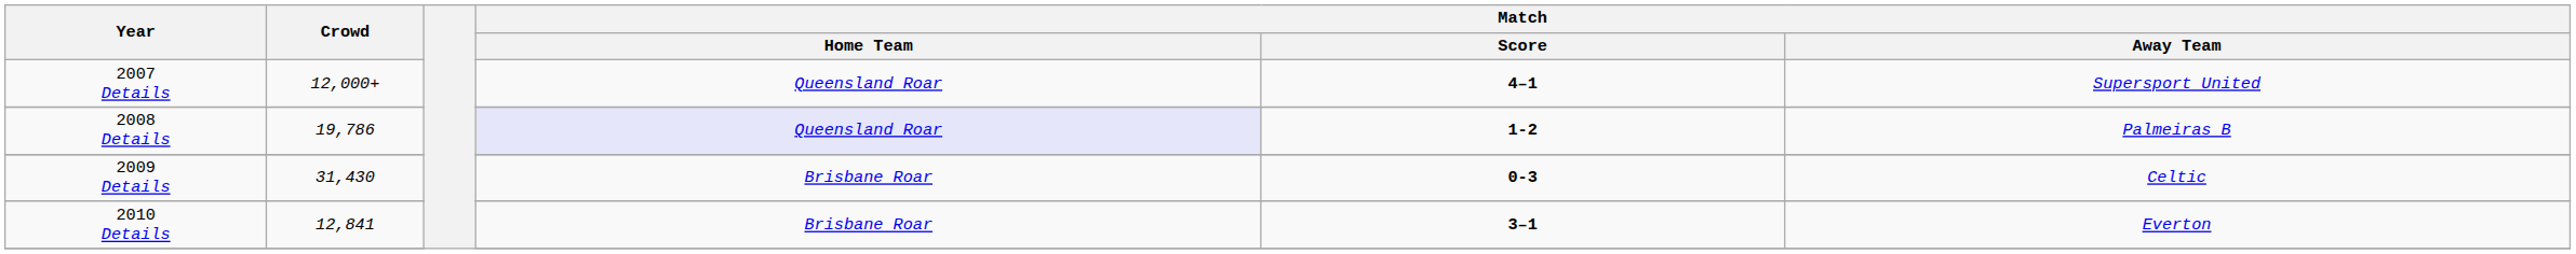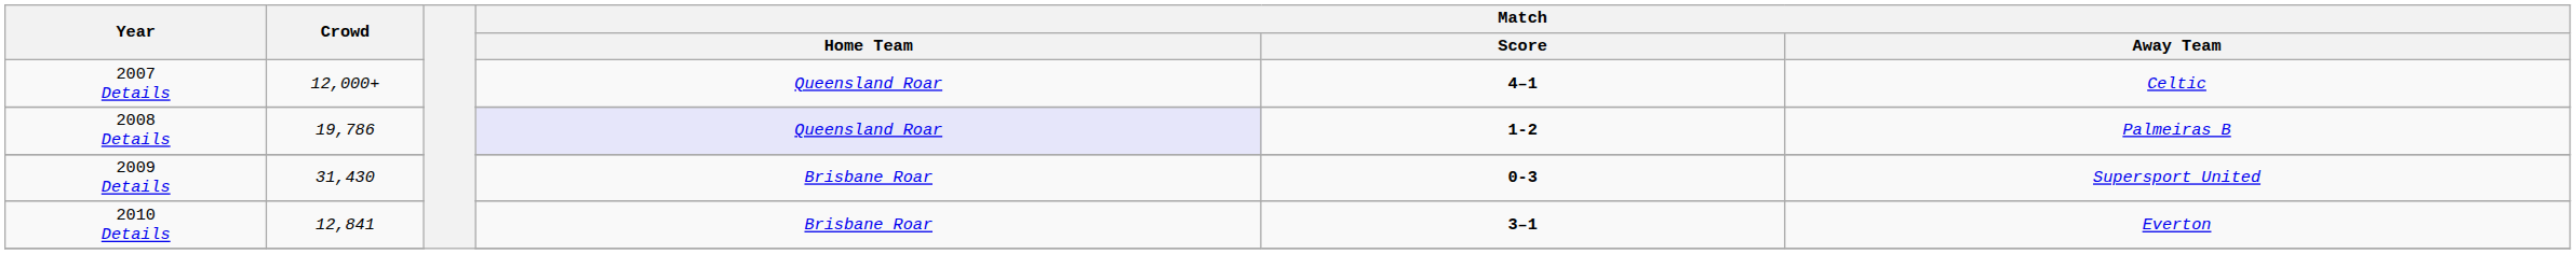2007 Details | Match / Away Team: Supersport United -> Celtic
2009 Details | Match / Away Team: Celtic -> Supersport United
